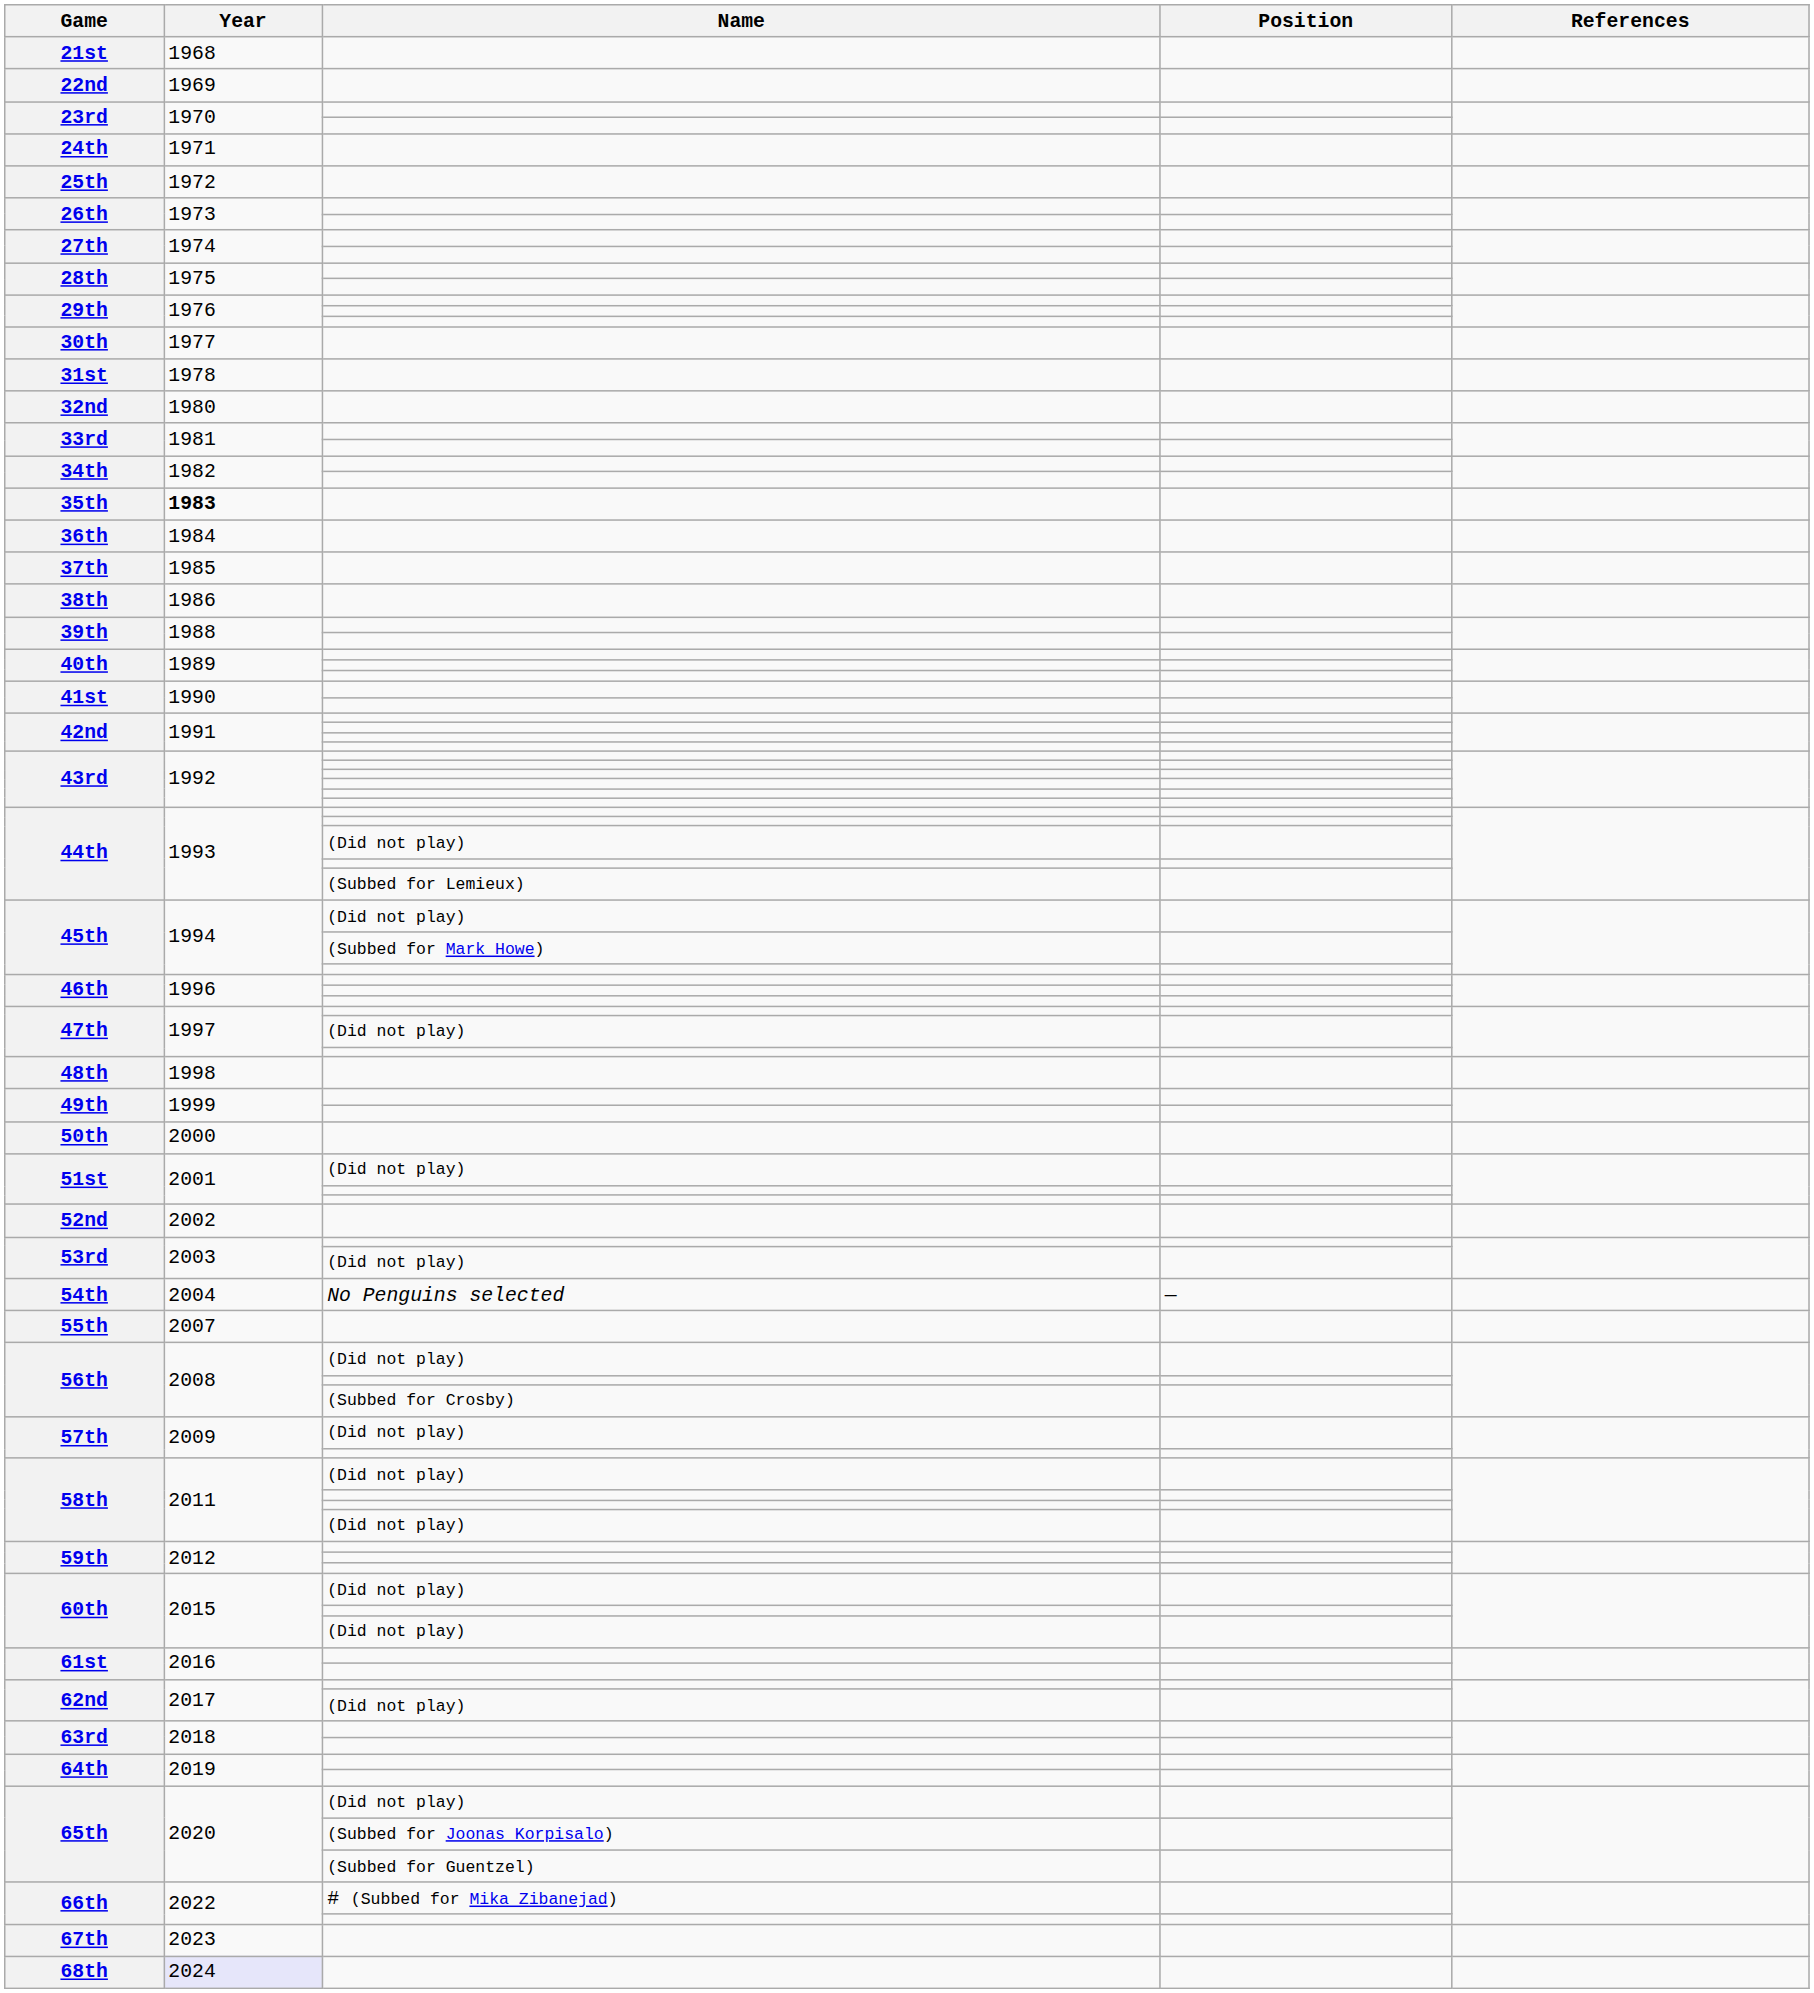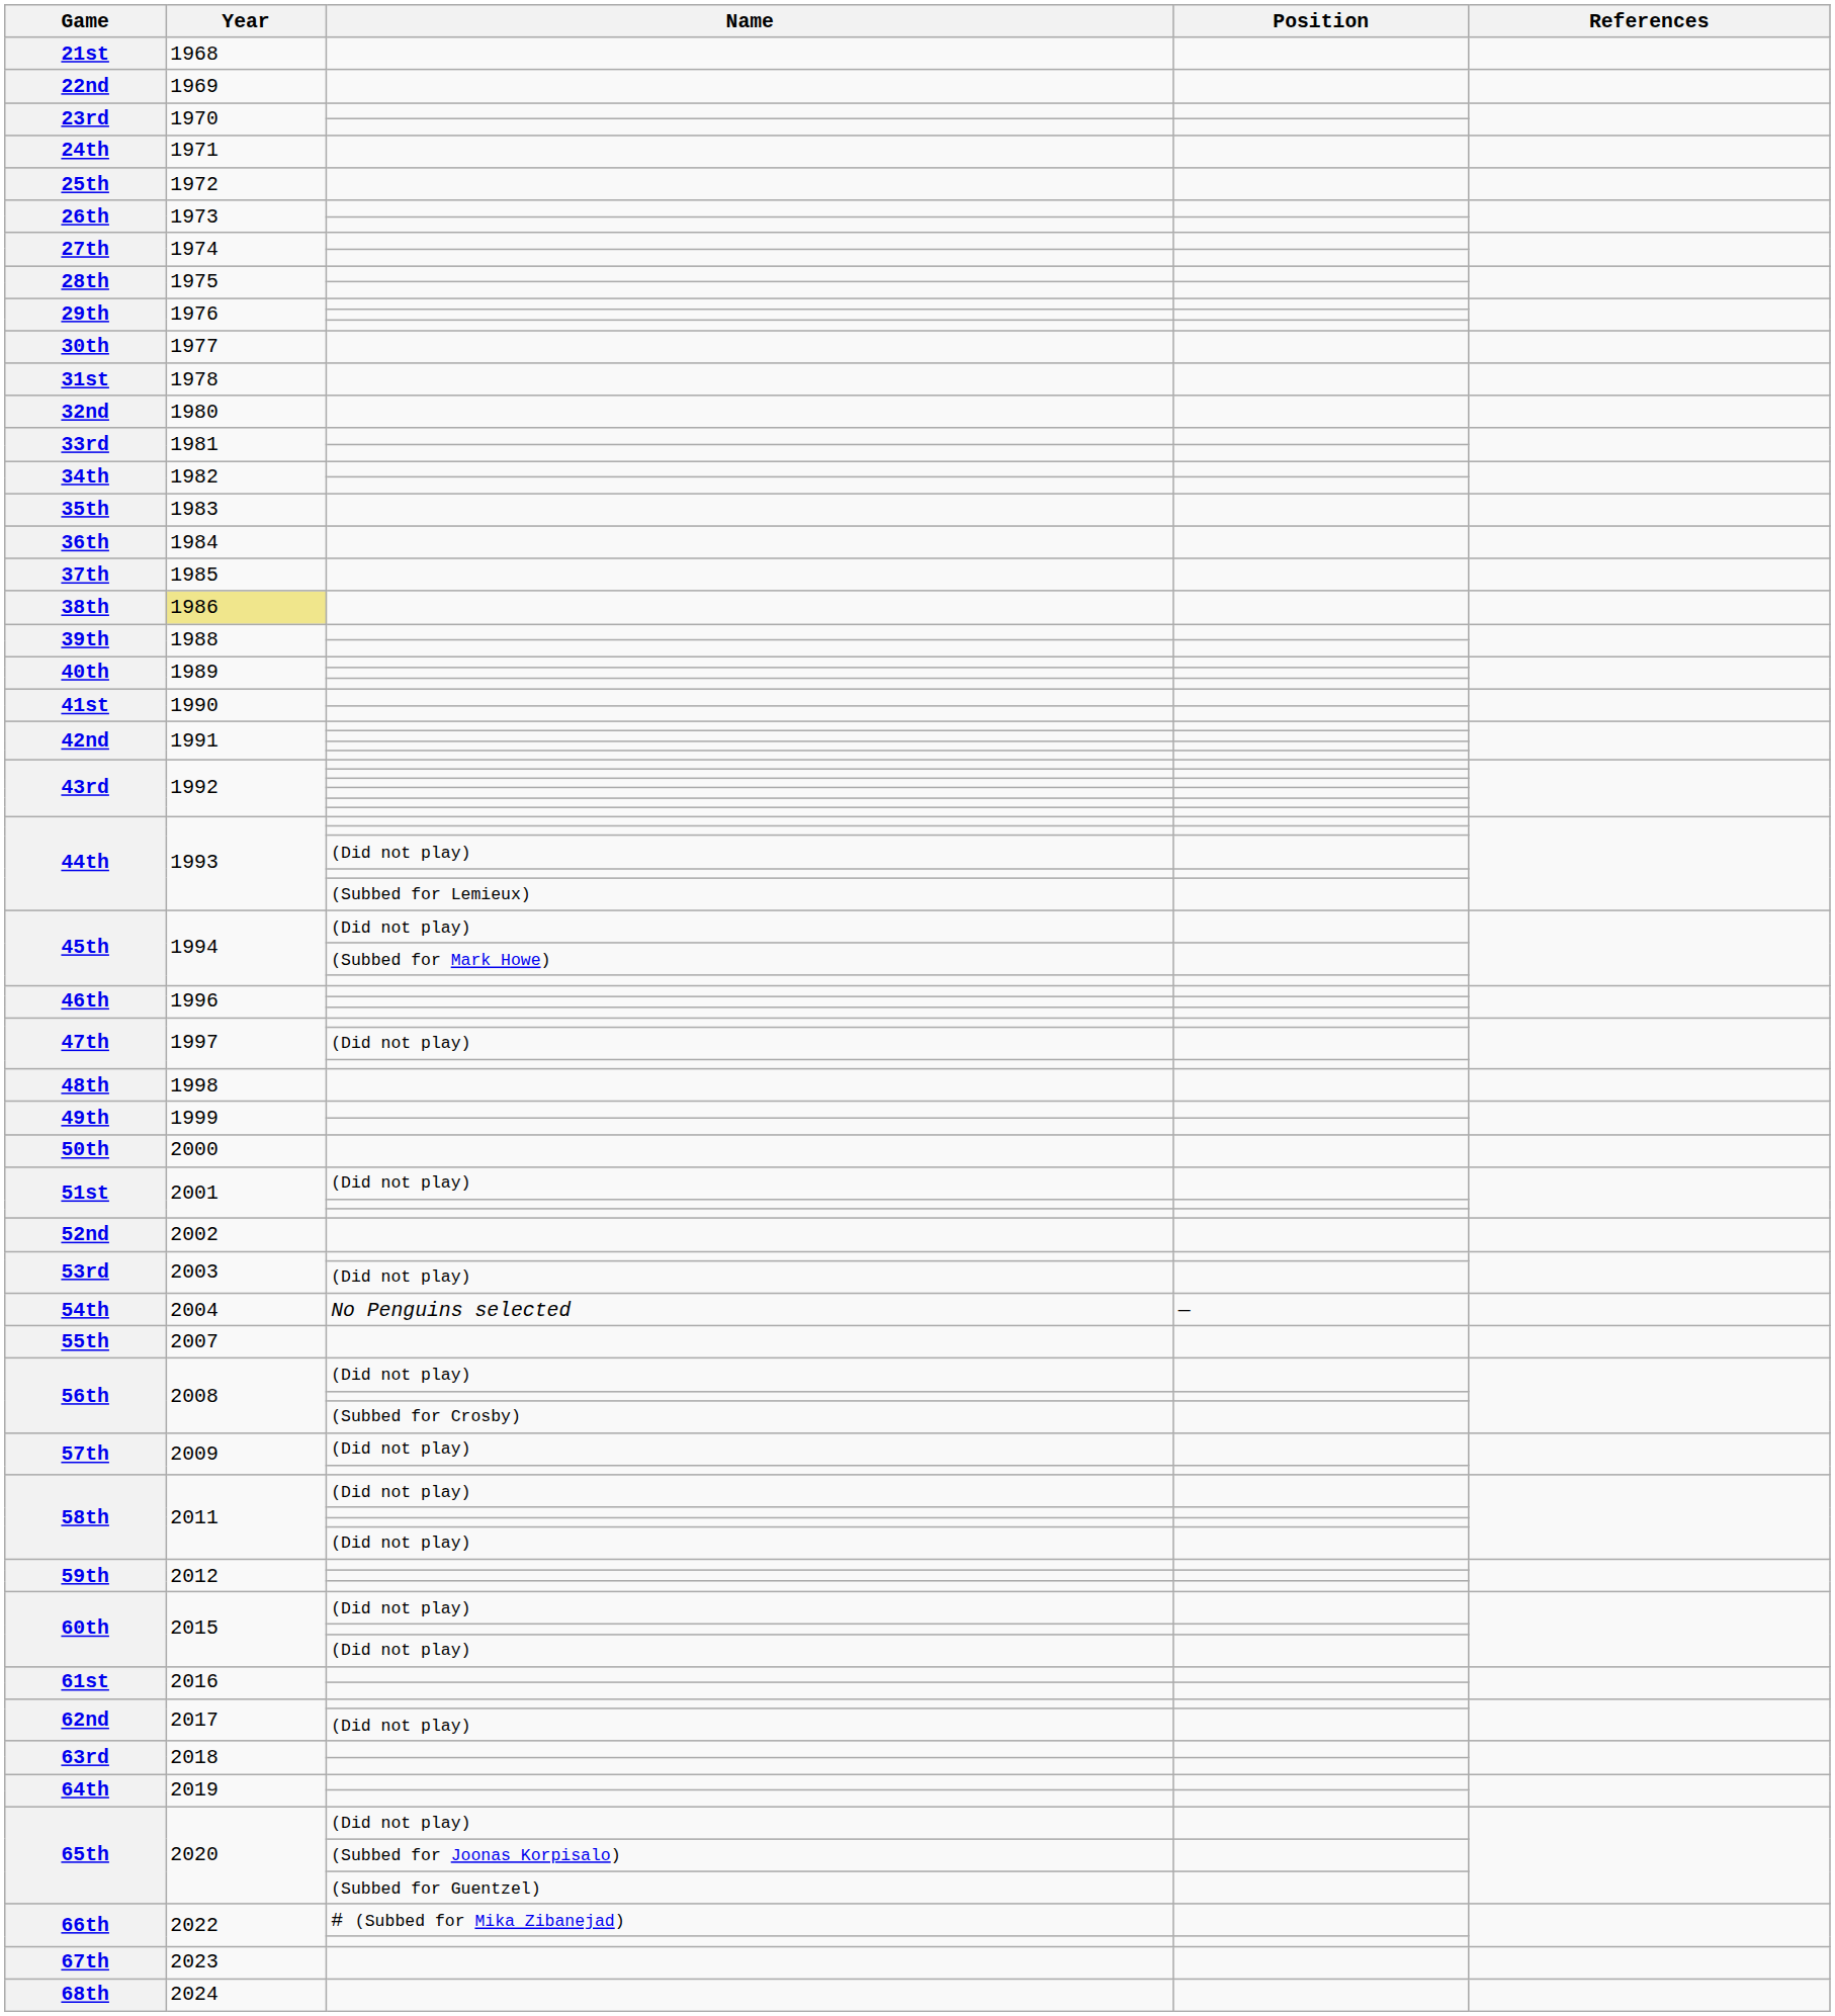35th | Year: bold -> normal
38th | Year: no background -> khaki background
68th | Year: lavender background -> no background
